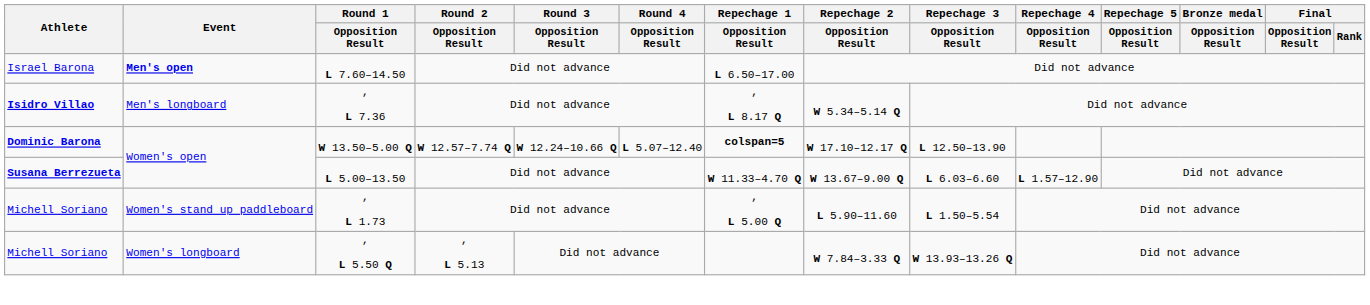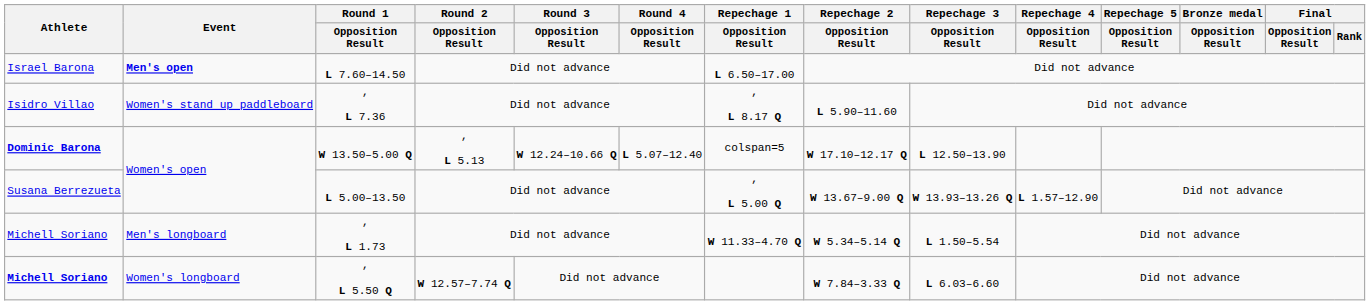, L 7.36 | Athlete: bold -> normal
, L 7.36 | Event: Men's longboard -> Women's stand up paddleboard
, L 7.36 | Repechage 2 / Opposition Result: W 5.34–5.14 Q -> L 5.90–11.60
W 13.50–5.00 Q | Round 2 / Opposition Result: W 12.57–7.74 Q -> , L 5.13
W 13.50–5.00 Q | Repechage 1 / Opposition Result: bold -> normal
L 5.00–13.50 | Athlete: bold -> normal
L 5.00–13.50 | Repechage 1 / Opposition Result: W 11.33–4.70 Q -> , L 5.00 Q
L 5.00–13.50 | Repechage 3 / Opposition Result: L 6.03–6.60 -> W 13.93–13.26 Q
, L 1.73 | Event: Women's stand up paddleboard -> Men's longboard
, L 1.73 | Repechage 1 / Opposition Result: , L 5.00 Q -> W 11.33–4.70 Q
, L 1.73 | Repechage 2 / Opposition Result: L 5.90–11.60 -> W 5.34–5.14 Q
, L 5.50 Q | Athlete: normal -> bold
, L 5.50 Q | Round 2 / Opposition Result: , L 5.13 -> W 12.57–7.74 Q
, L 5.50 Q | Repechage 3 / Opposition Result: W 13.93–13.26 Q -> L 6.03–6.60
